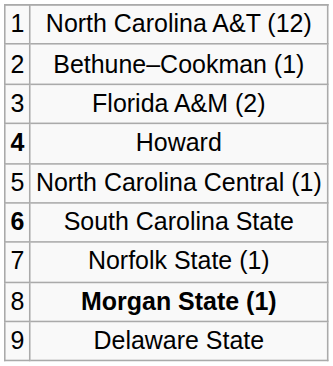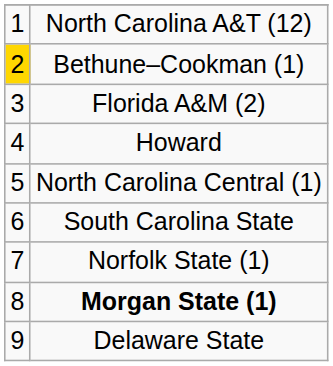Bethune–Cookman (1) | column 1: no background -> gold background
Howard | column 1: bold -> normal
South Carolina State | column 1: bold -> normal
